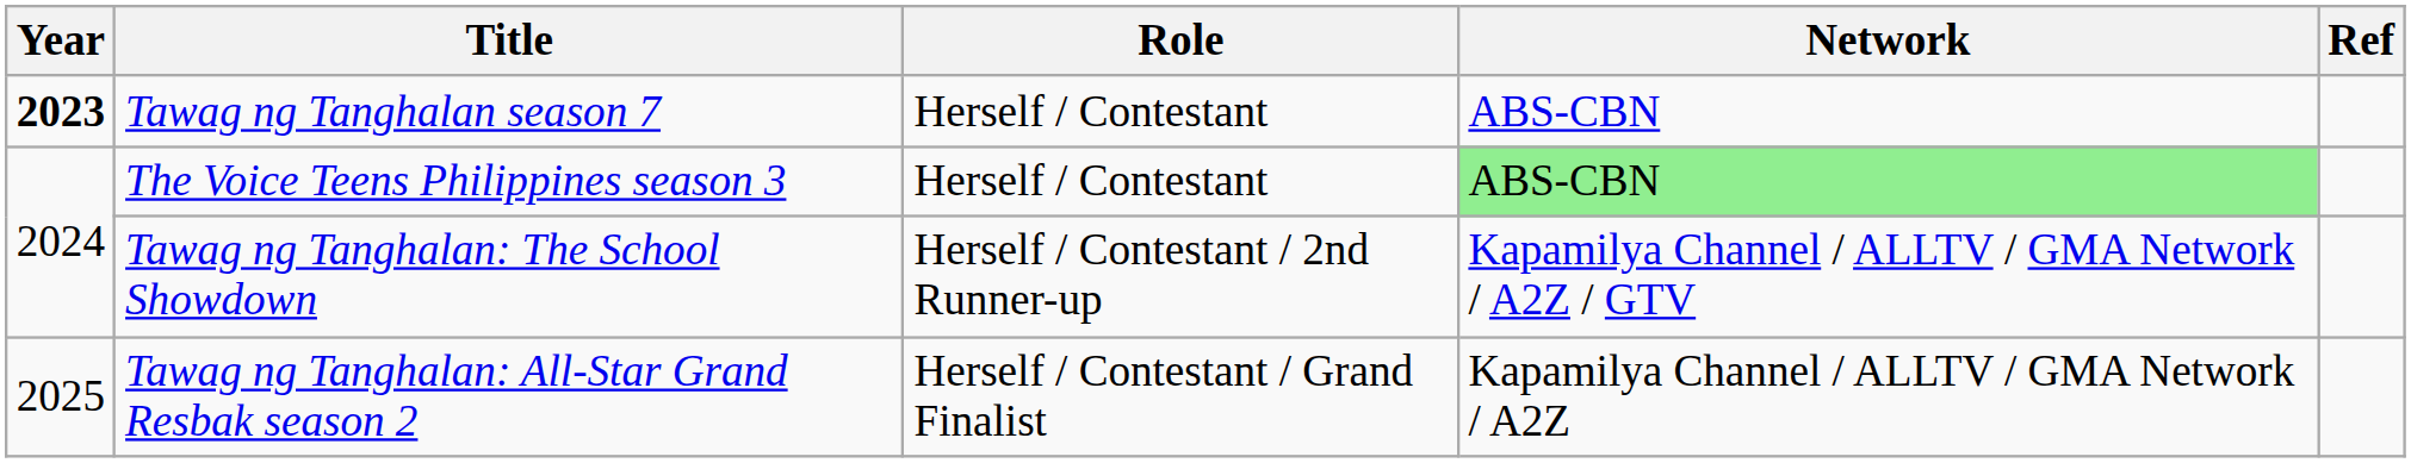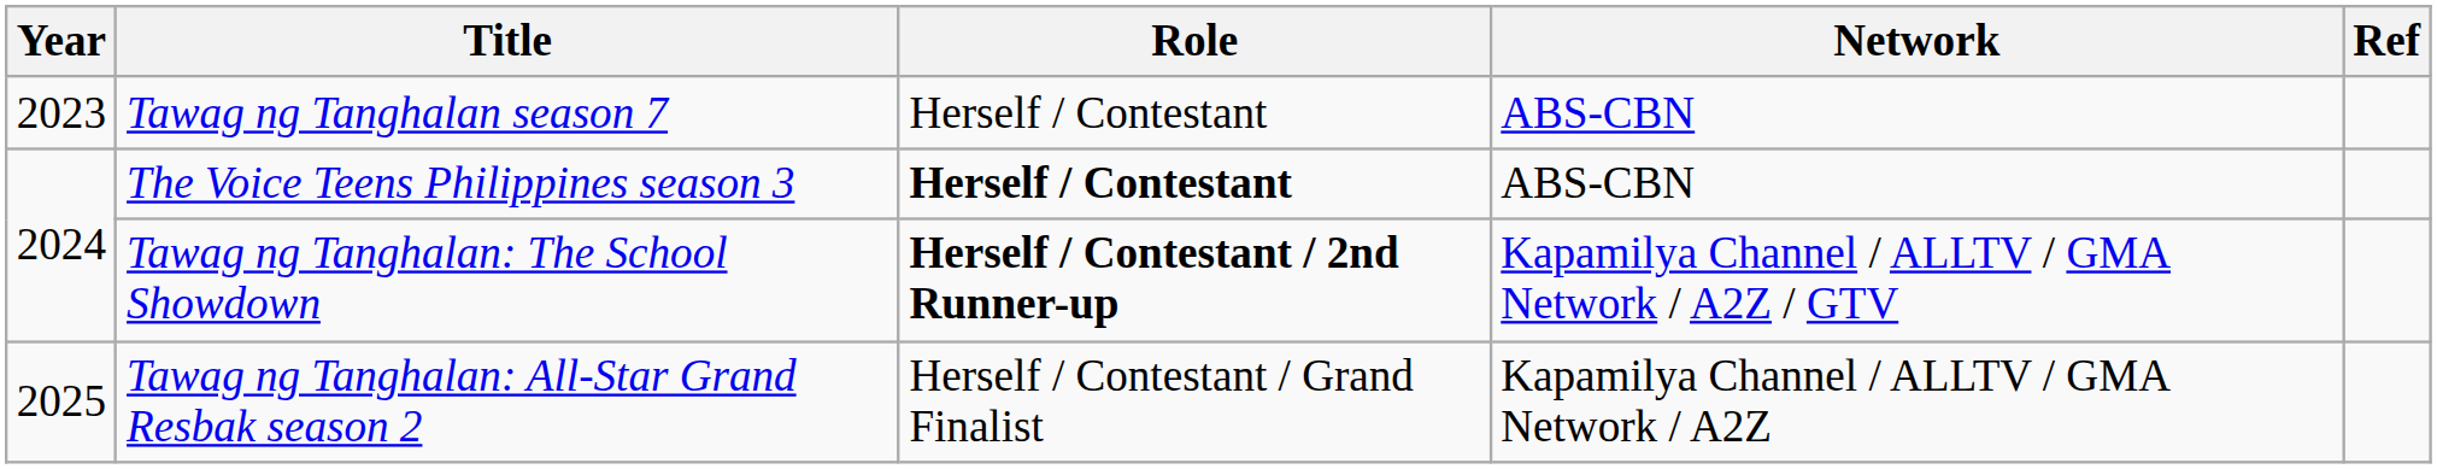Tawag ng Tanghalan season 7 | Year: bold -> normal
The Voice Teens Philippines season 3 | Role: normal -> bold
The Voice Teens Philippines season 3 | Network: lightgreen background -> no background
Tawag ng Tanghalan: The School Showdown | Role: normal -> bold
